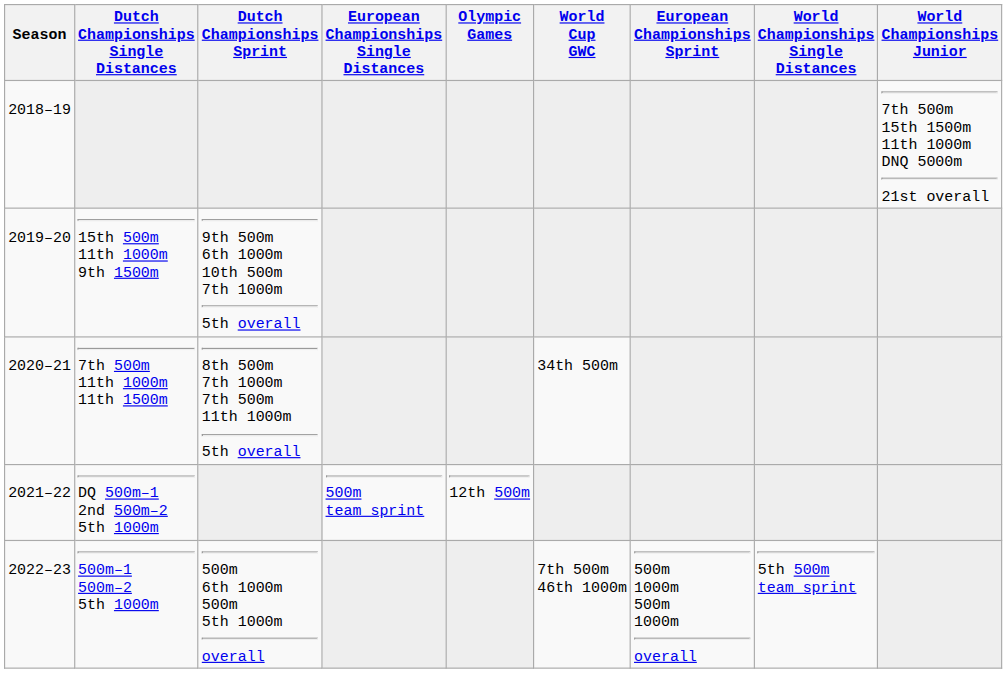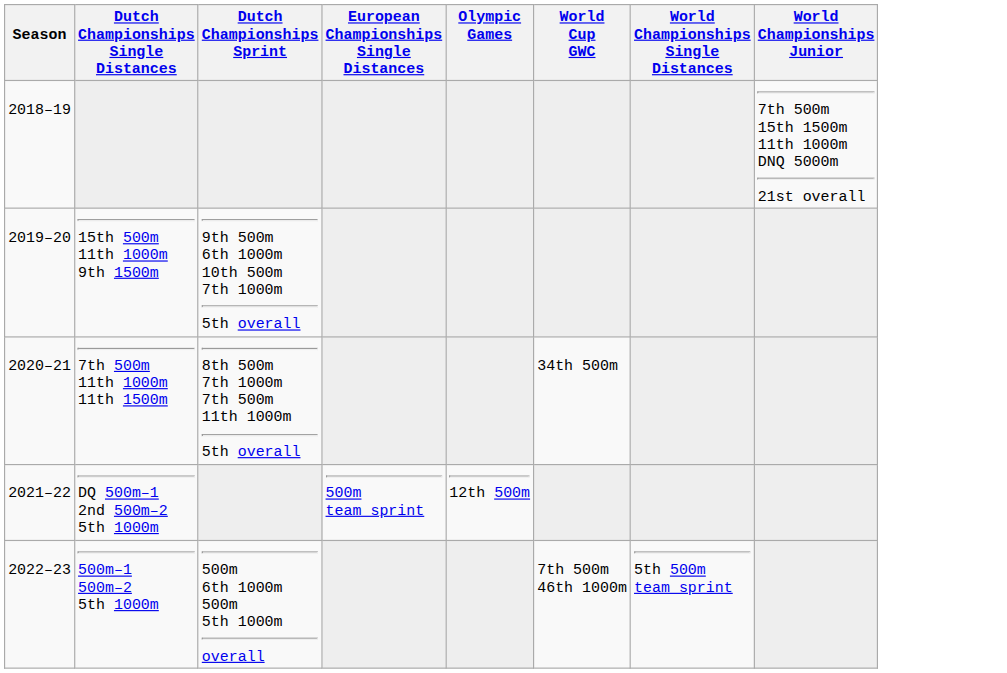- column: European Championships Sprint | 500m 1000m 500m 1000m overall
